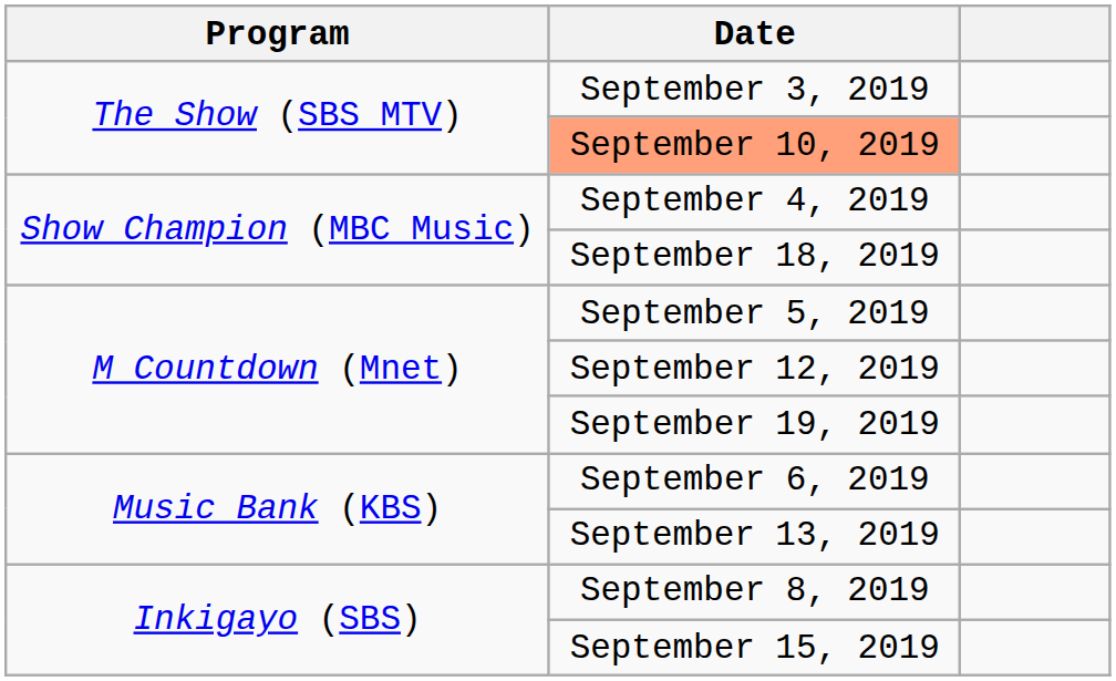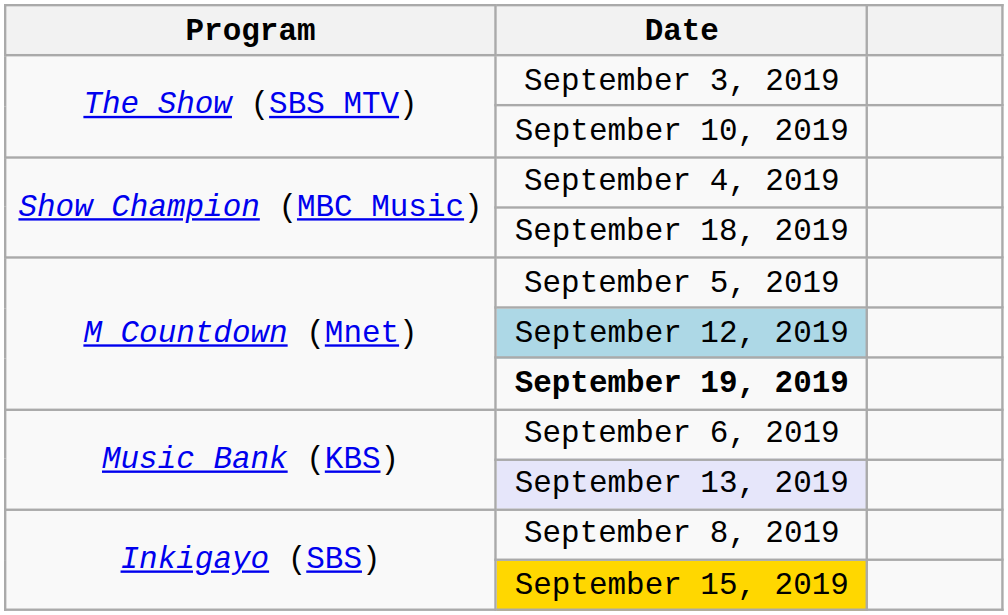September 10, 2019 | Date: lightsalmon background -> no background
September 12, 2019 | Date: no background -> lightblue background
September 19, 2019 | Date: normal -> bold
September 13, 2019 | Date: no background -> lavender background
September 15, 2019 | Date: no background -> gold background
